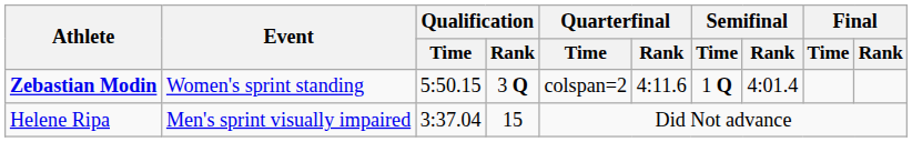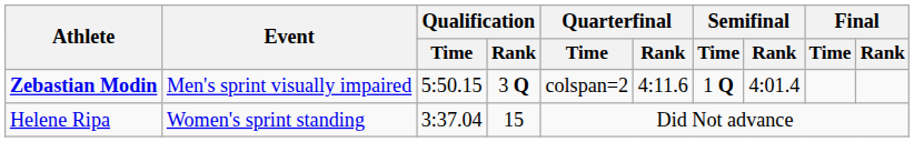Zebastian Modin | Event: Women's sprint standing -> Men's sprint visually impaired
Helene Ripa | Event: Men's sprint visually impaired -> Women's sprint standing
